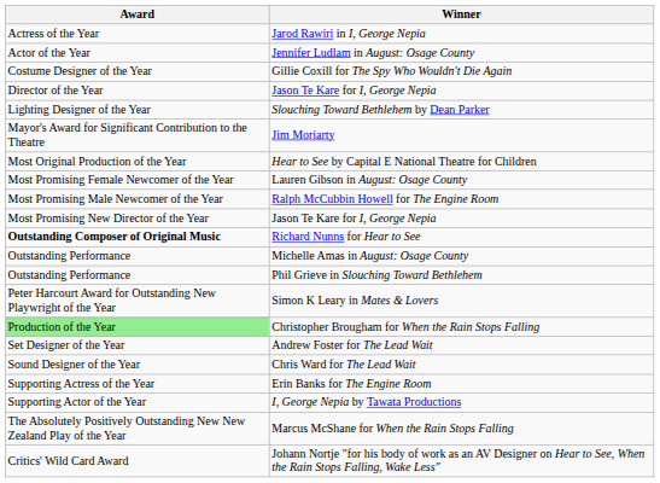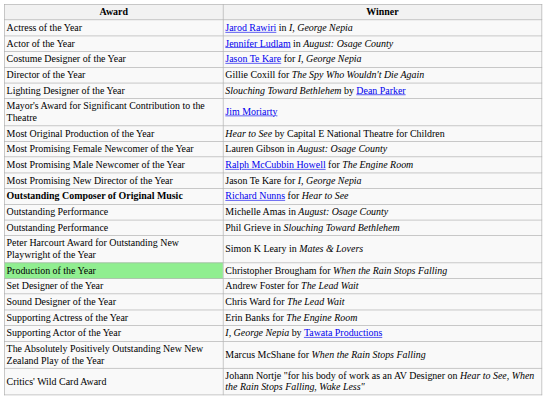row 4 | Winner: Gillie Coxill for The Spy Who Wouldn't Die Again -> Jason Te Kare for I, George Nepia
row 5 | Winner: Jason Te Kare for I, George Nepia -> Gillie Coxill for The Spy Who Wouldn't Die Again
